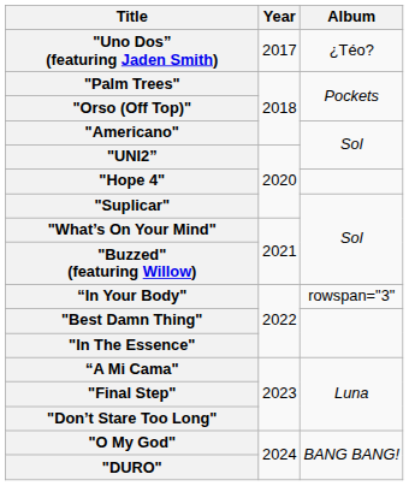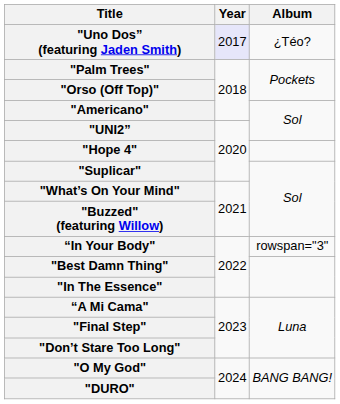"Uno Dos” (featuring Jaden Smith) | Year: no background -> lavender background
